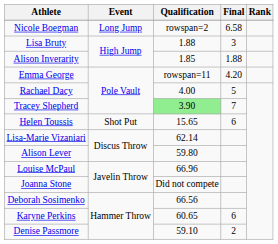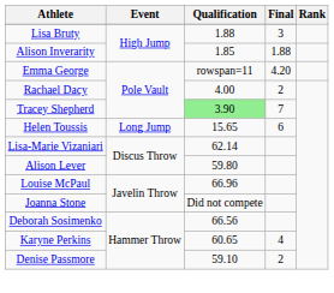- row: Nicole Boegman | Long Jump | rowspan=2 | 6.58
Rachael Dacy | Final: 5 -> 2
Helen Toussis | Event: Shot Put -> Long Jump
Karyne Perkins | Final: 6 -> 4
